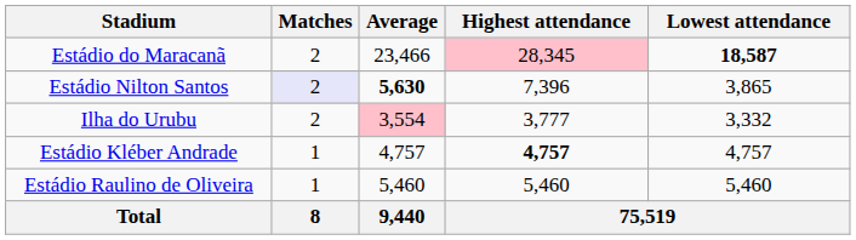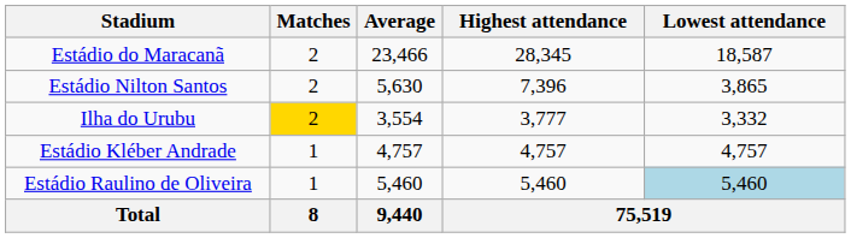Estádio do Maracanã | Highest attendance: pink background -> no background
Estádio do Maracanã | Lowest attendance: bold -> normal
Estádio Nilton Santos | Matches: lavender background -> no background
Estádio Nilton Santos | Average: bold -> normal
Ilha do Urubu | Matches: no background -> gold background
Ilha do Urubu | Average: pink background -> no background
Estádio Kléber Andrade | Highest attendance: bold -> normal
Estádio Raulino de Oliveira | Lowest attendance: no background -> lightblue background
